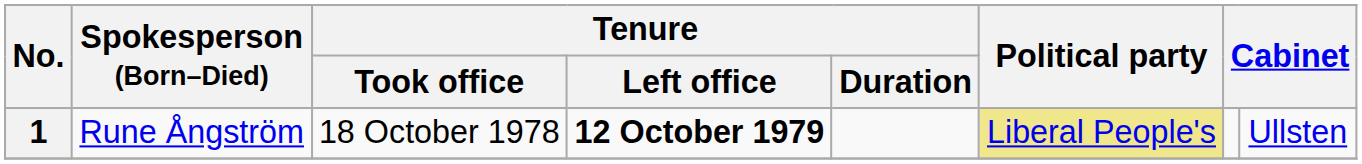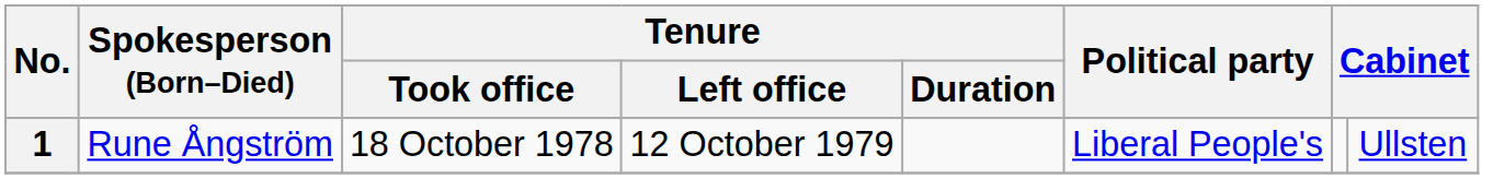1 | Tenure / Left office: bold -> normal
1 | Political party: khaki background -> no background
